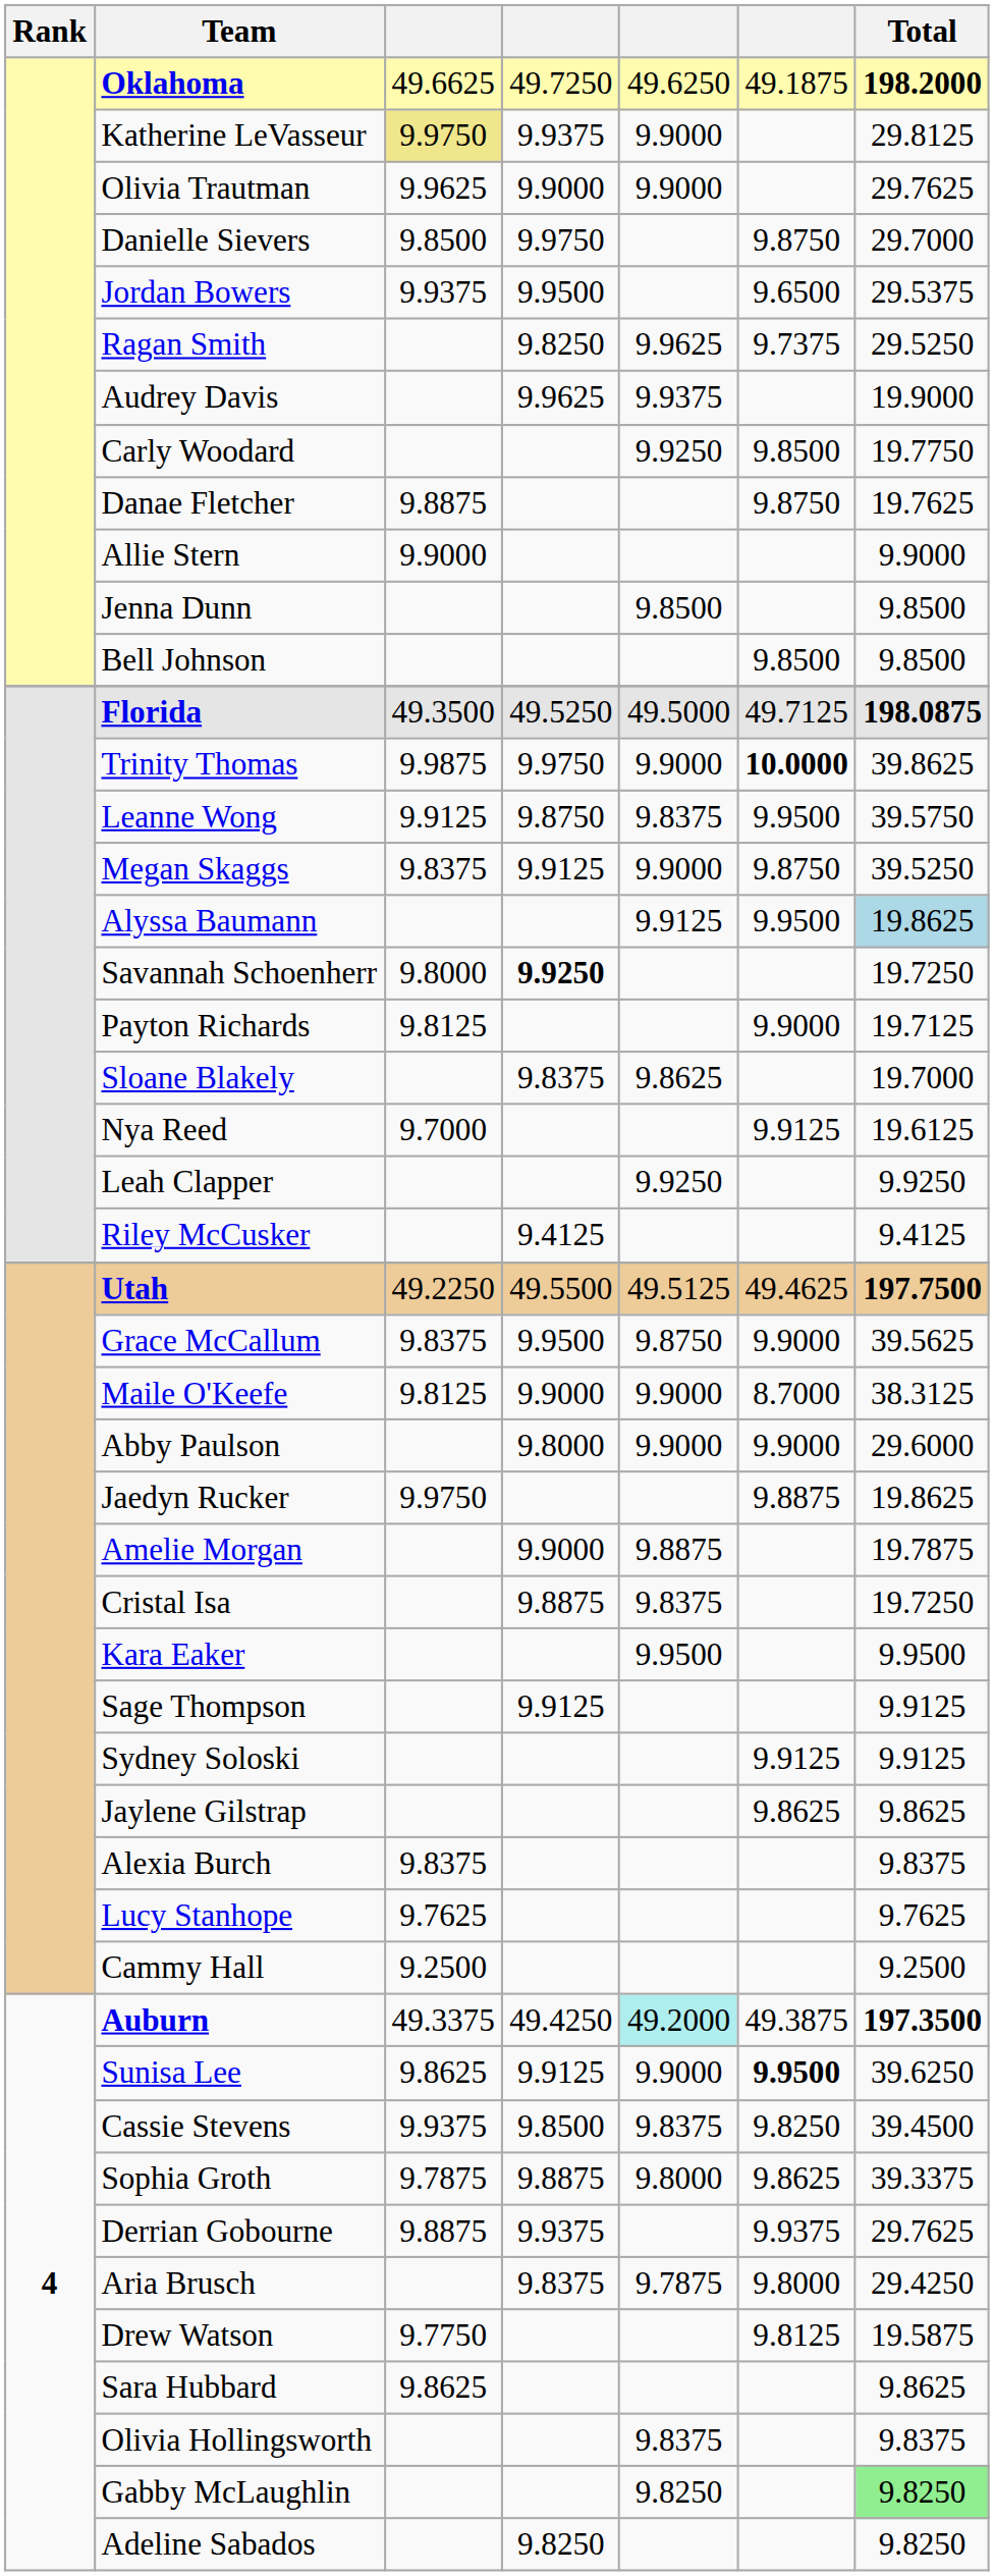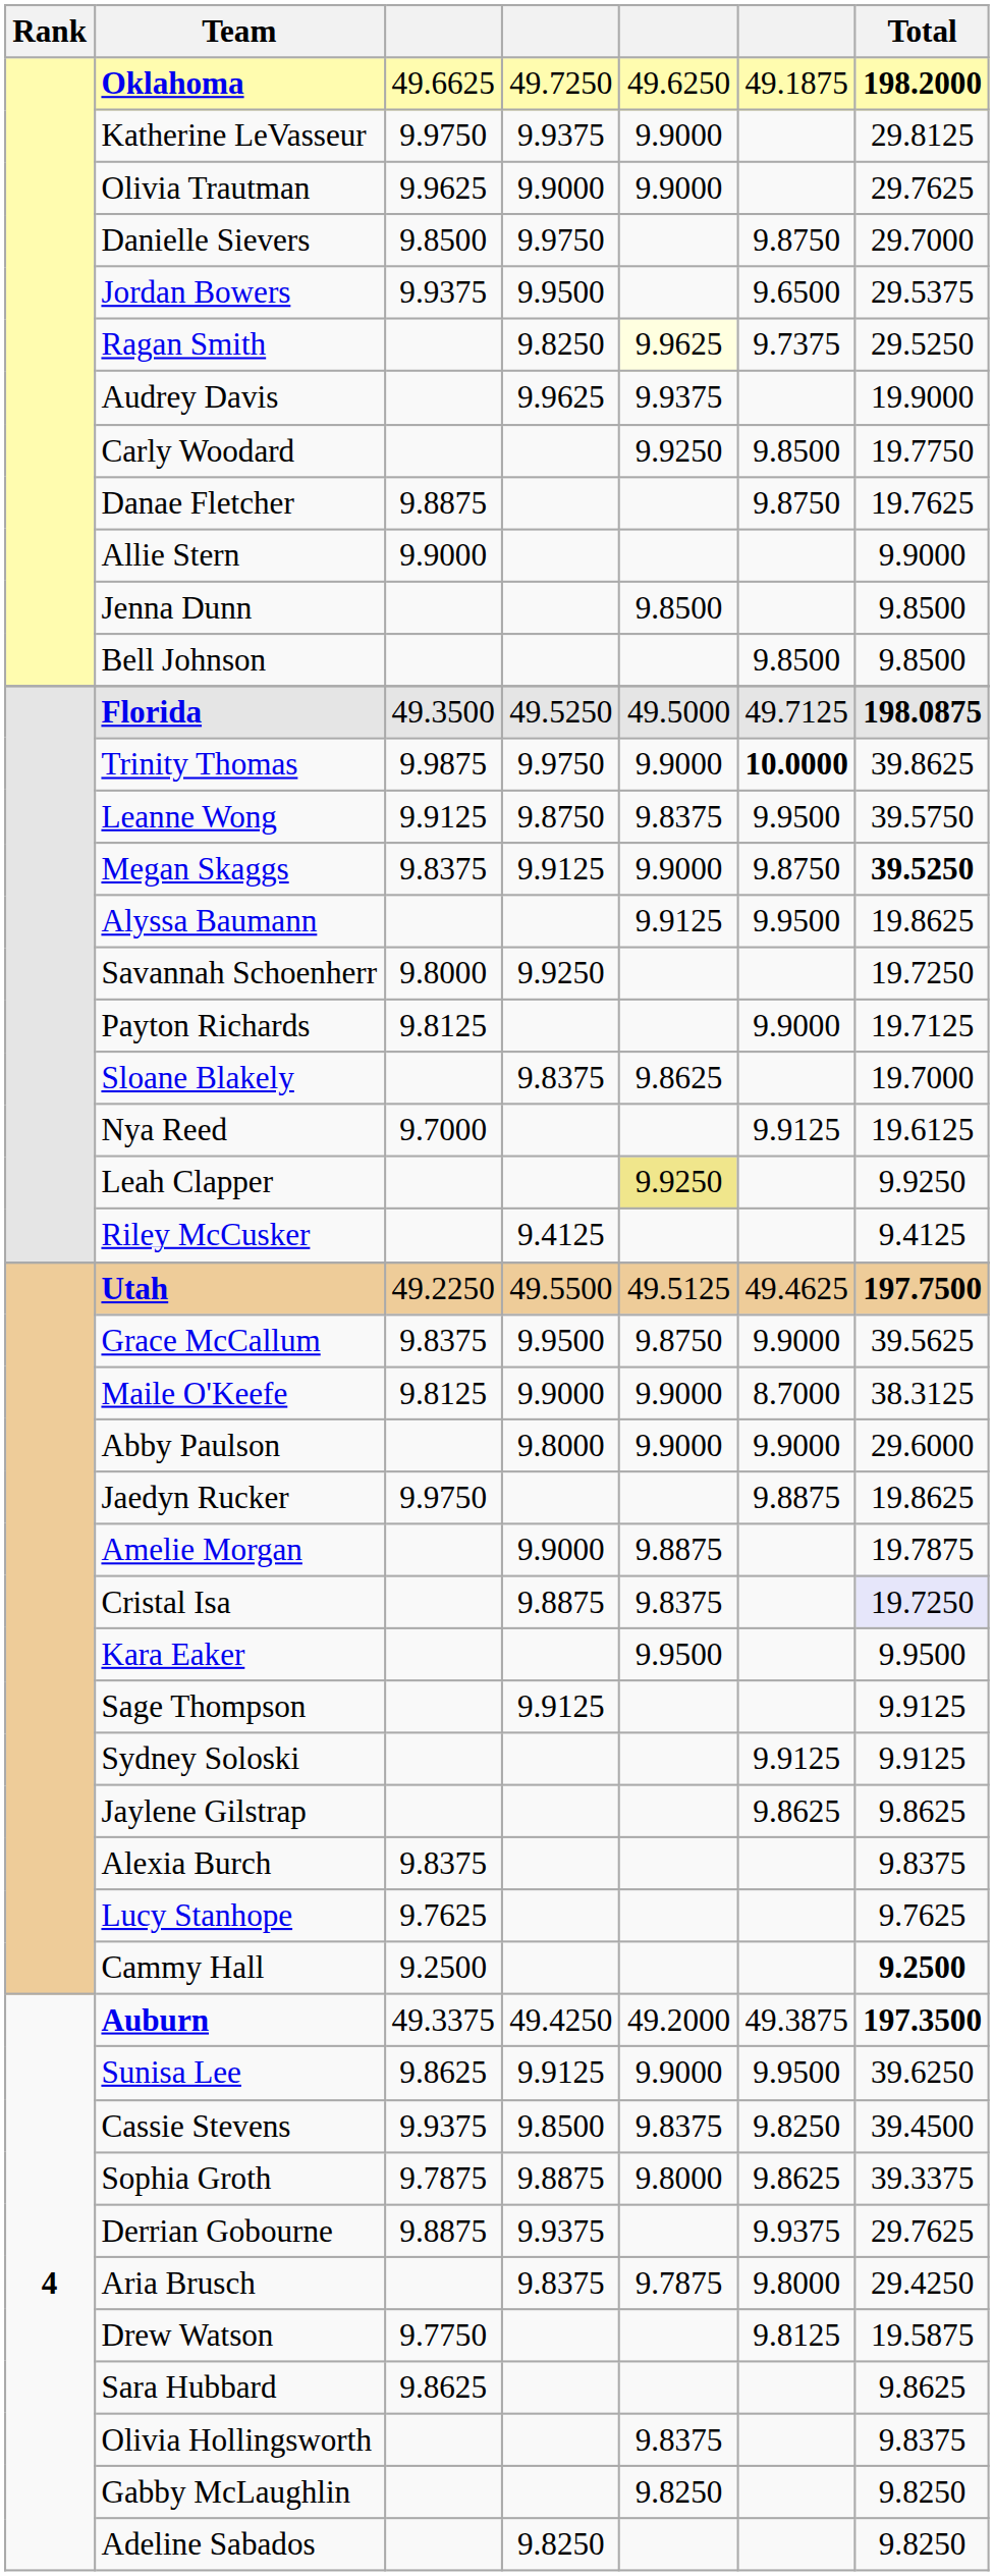Katherine LeVasseur | column 3: khaki background -> no background
Ragan Smith | column 5: no background -> lightyellow background
Megan Skaggs | Total: normal -> bold
Alyssa Baumann | Total: lightblue background -> no background
Savannah Schoenherr | column 4: bold -> normal
Leah Clapper | column 5: no background -> khaki background
Cristal Isa | Total: no background -> lavender background
Cammy Hall | Total: normal -> bold
Auburn | column 5: paleturquoise background -> no background
Sunisa Lee | column 6: bold -> normal
Gabby McLaughlin | Total: lightgreen background -> no background
